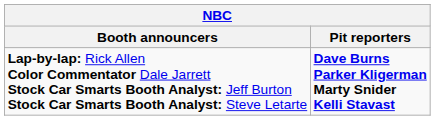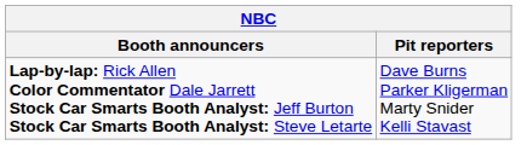row 3 | Pit reporters: bold -> normal
